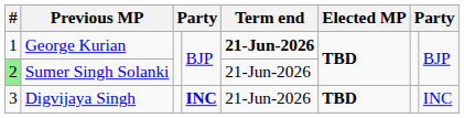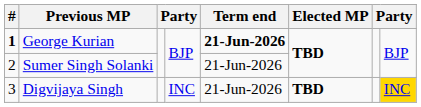George Kurian | #: normal -> bold
Sumer Singh Solanki | #: lightgreen background -> no background
Digvijaya Singh | column 4: bold -> normal
Digvijaya Singh | column 8: no background -> gold background
